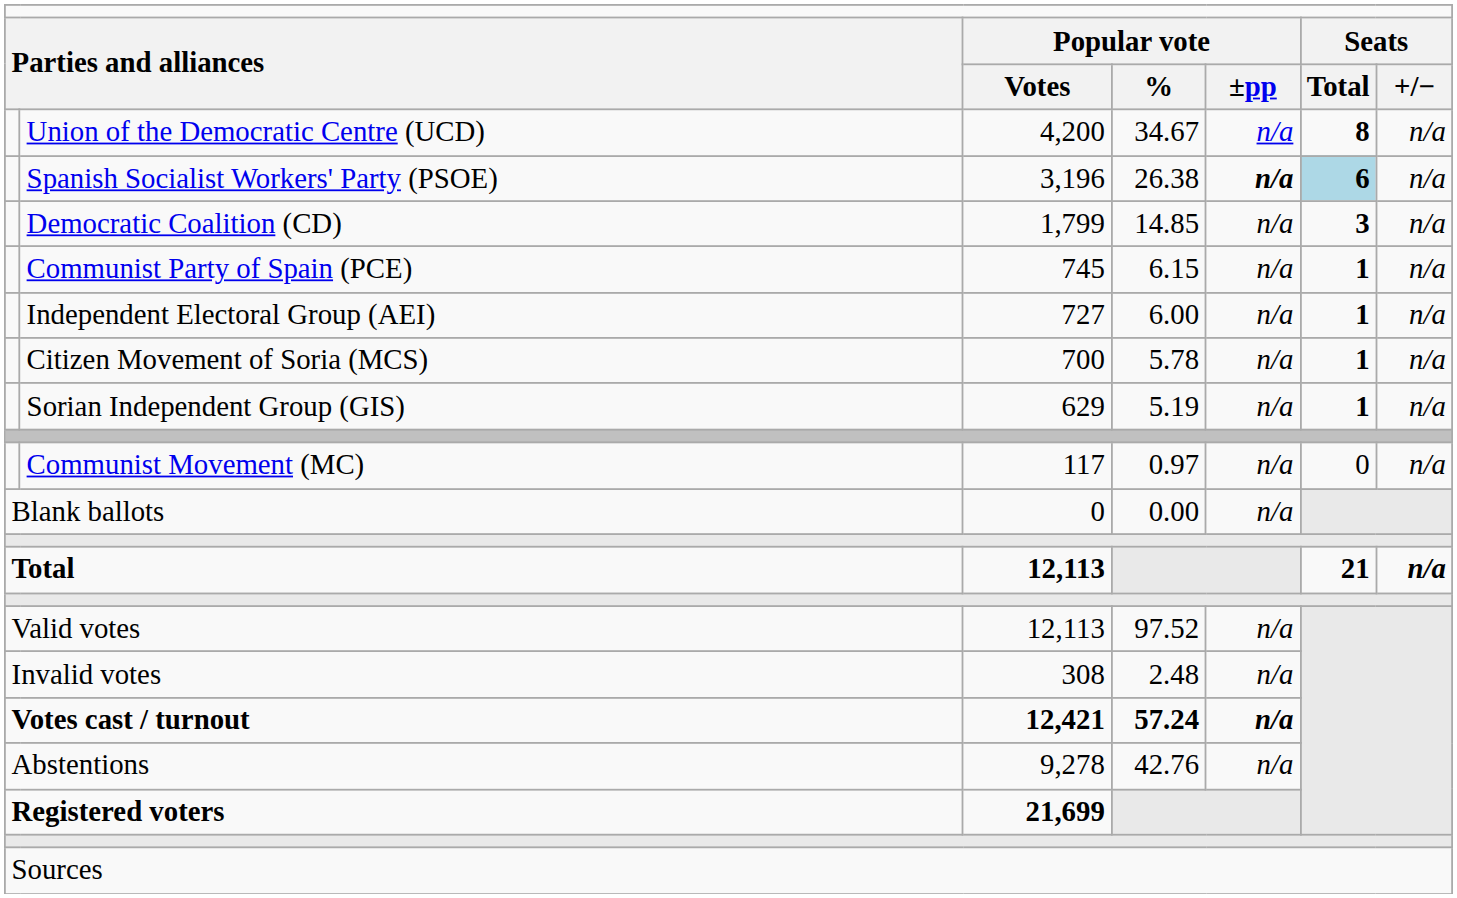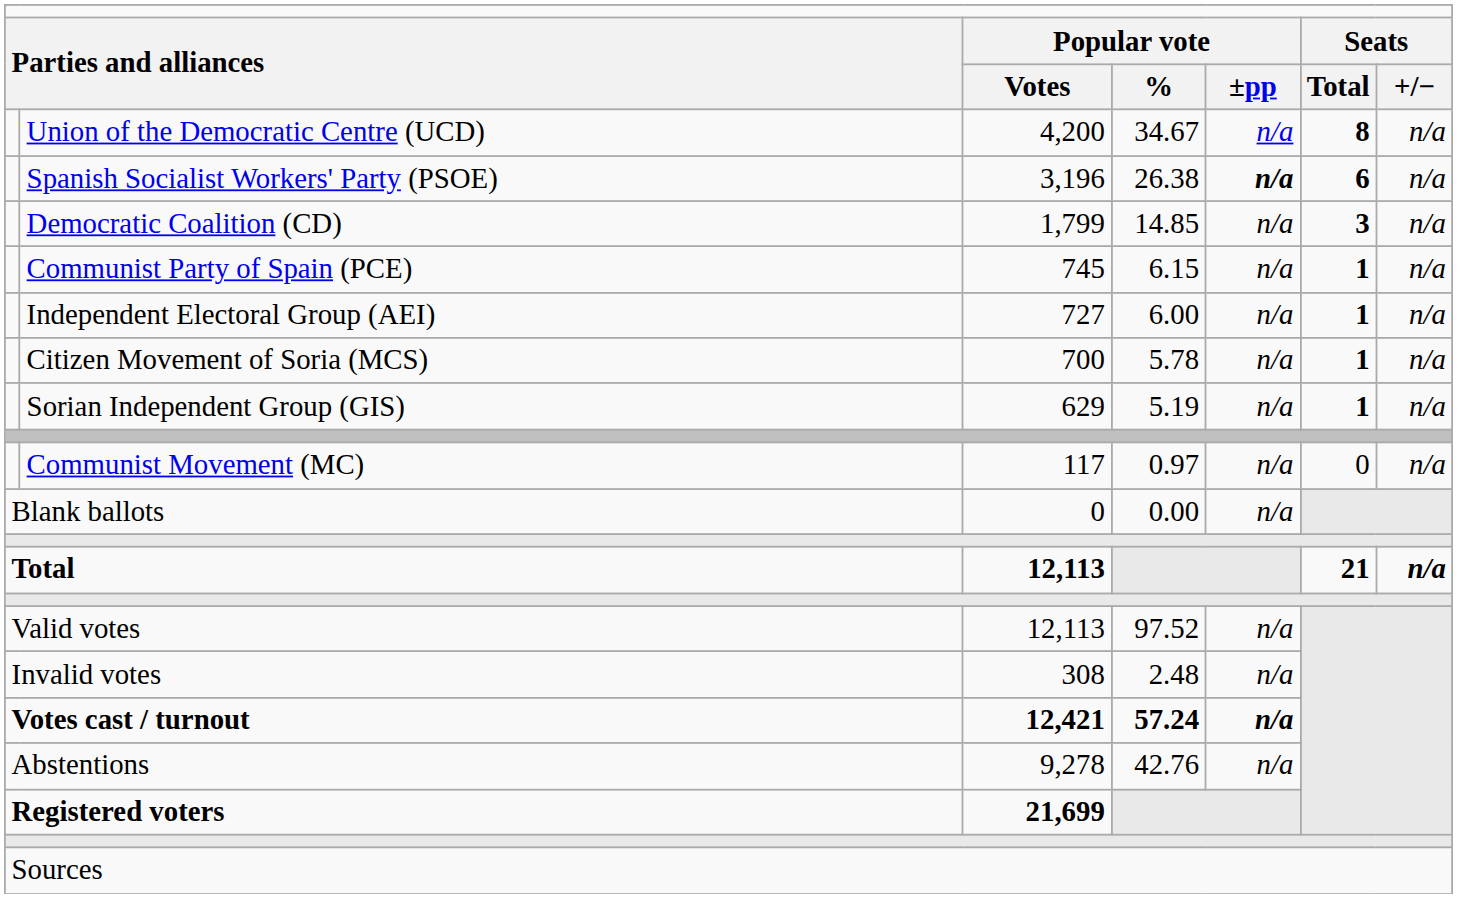Spanish Socialist Workers' Party (PSOE) | column 6: lightblue background -> no background
